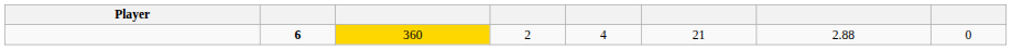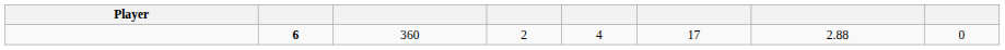row 2 | column 3: gold background -> no background
row 2 | column 6: 21 -> 17
